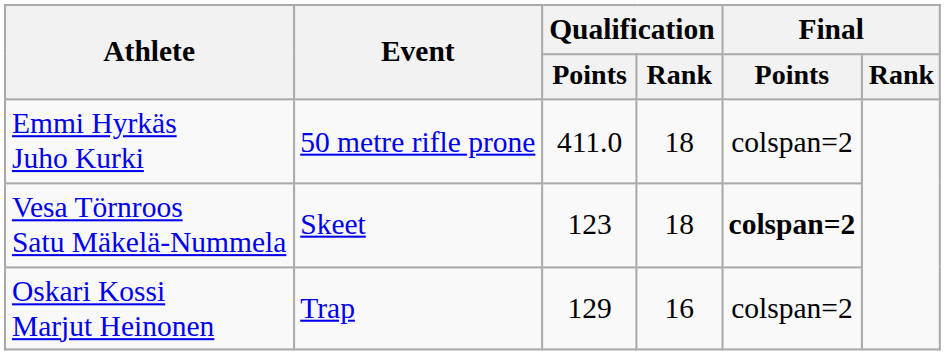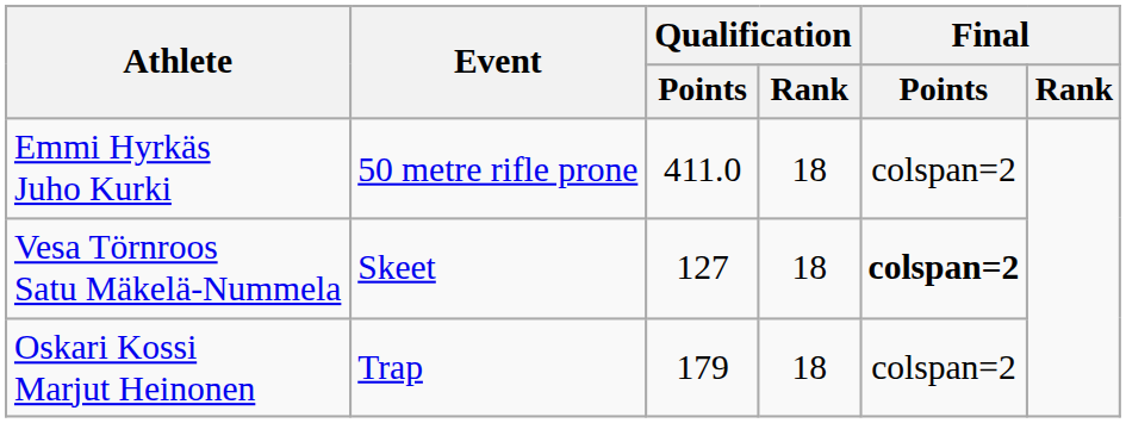Vesa Törnroos Satu Mäkelä-Nummela | Qualification / Points: 123 -> 127
Oskari Kossi Marjut Heinonen | Qualification / Points: 129 -> 179
Oskari Kossi Marjut Heinonen | Qualification / Rank: 16 -> 18
